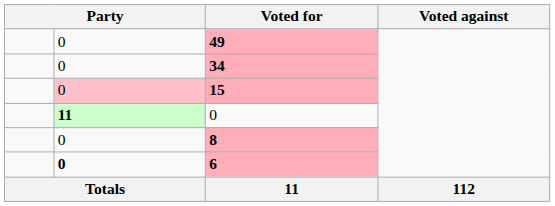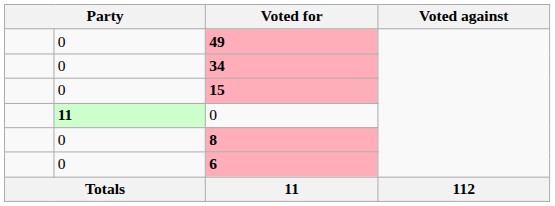15 | column 2: pink background -> no background
6 | column 2: bold -> normal
